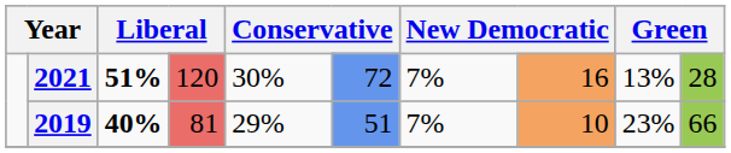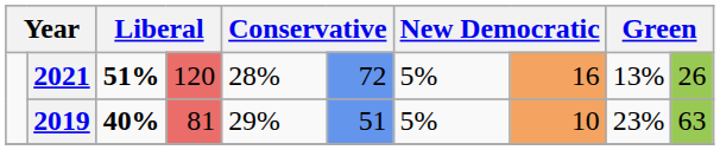2021 | column 5: 30% -> 28%
2021 | column 7: 7% -> 5%
2021 | column 10: 28 -> 26
2019 | column 7: 7% -> 5%
2019 | column 10: 66 -> 63
